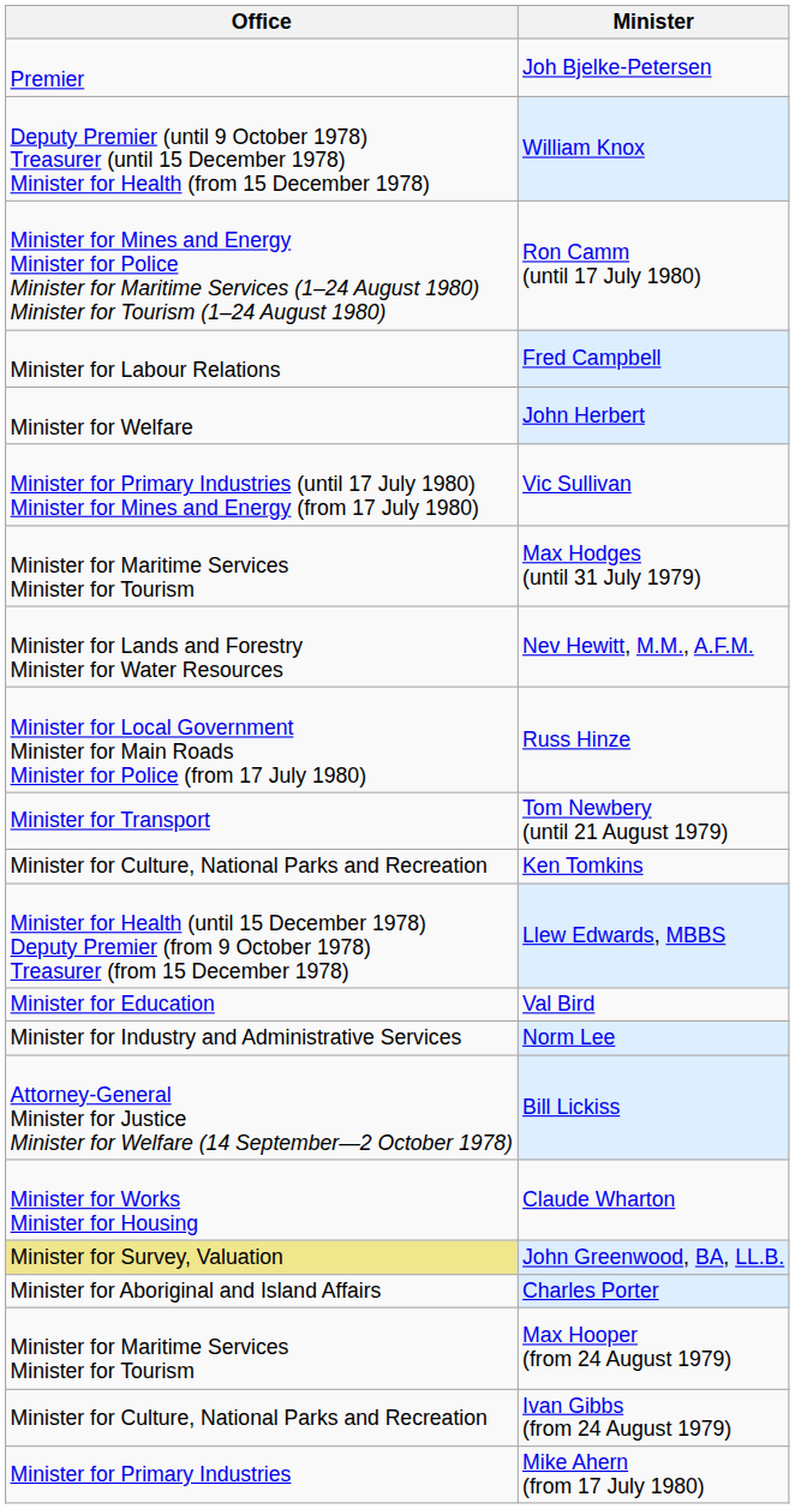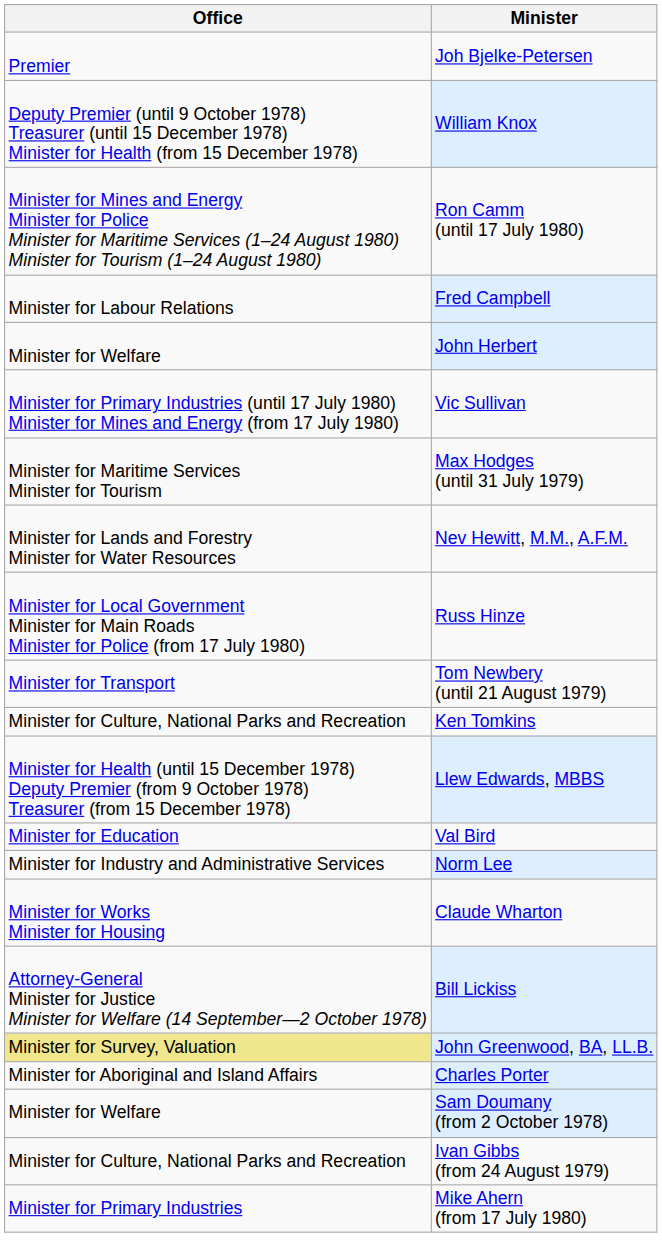rows swapped: Claude Wharton <-> Bill Lickiss
+ row: Minister for Welfare | Sam Doumany (from 2 October 1978)
- row: Minister for Maritime Services Minister for Tourism | Max Hooper (from 24 August 1979)
